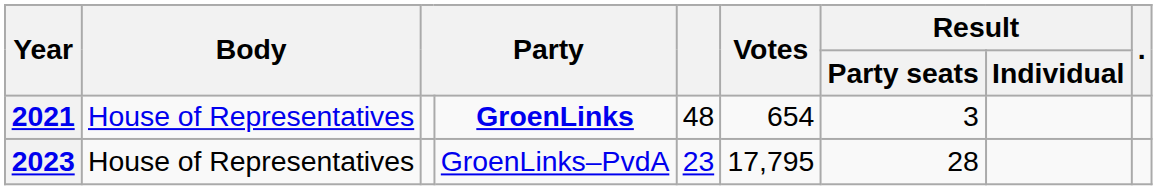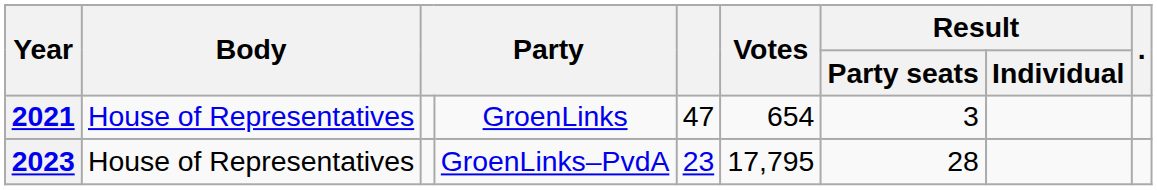2021 | column 4: bold -> normal
2021 | column 5: 48 -> 47
